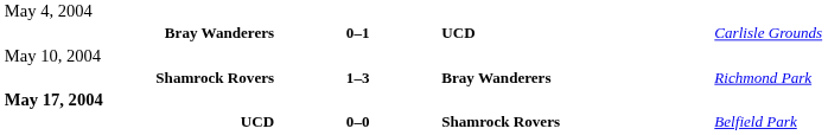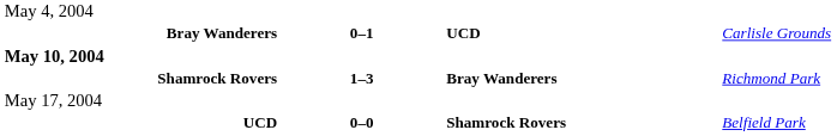May 10, 2004 | column 1: normal -> bold
May 17, 2004 | column 1: bold -> normal
